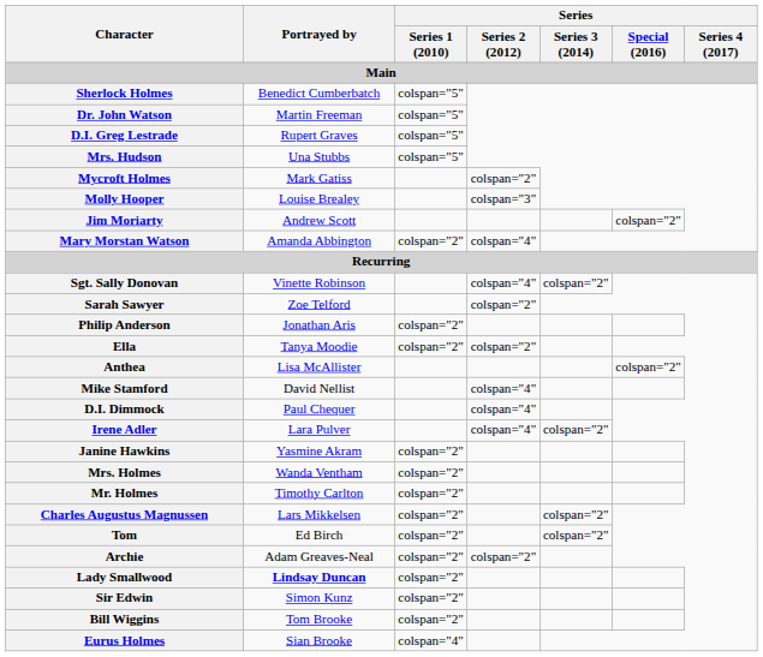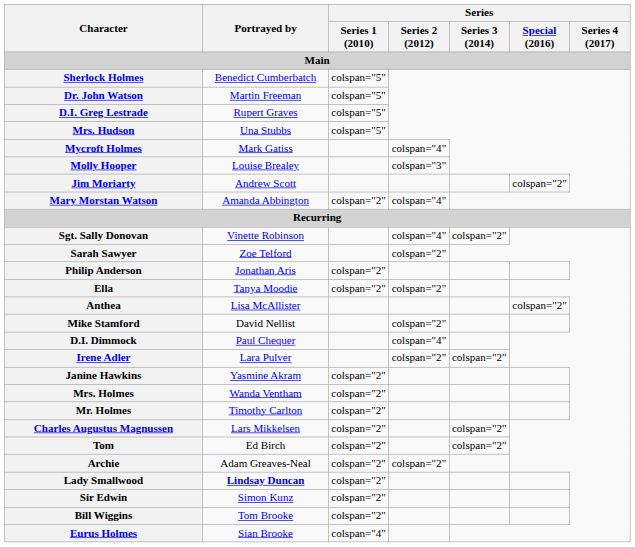Mycroft Holmes | Series / Series 2 (2012): colspan="2" -> colspan="4"
Mike Stamford | Series / Series 2 (2012): colspan="4" -> colspan="2"
Irene Adler | Series / Series 2 (2012): colspan="4" -> colspan="2"
